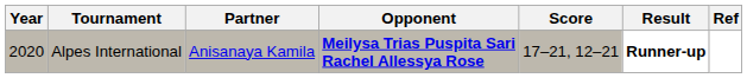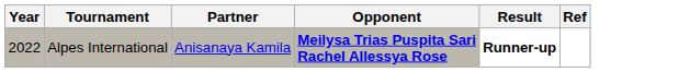- column: Score | 17–21, 12–21
Alpes International | Year: 2020 -> 2022
